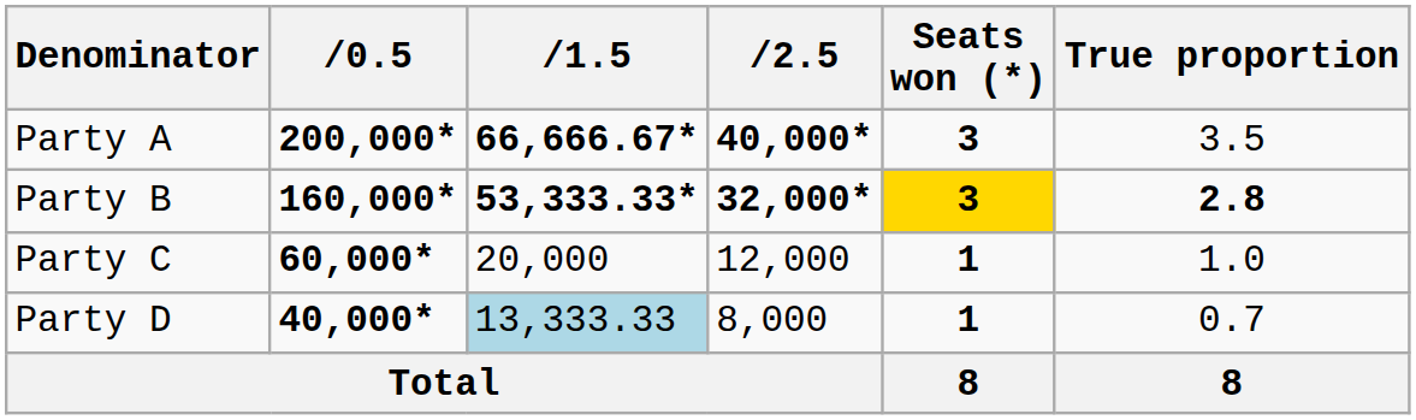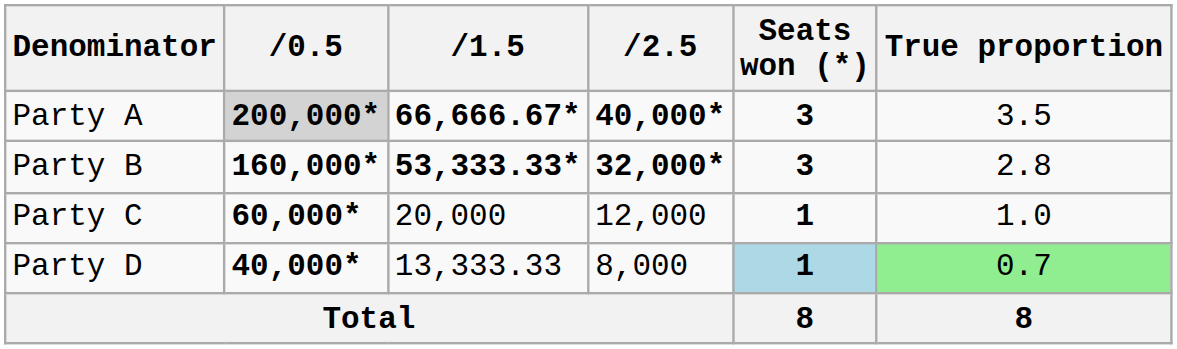Party A | 0.5: no background -> lightgrey background
Party B | Seats won (*): gold background -> no background
Party B | True proportion: bold -> normal
Party D | 1.5: lightblue background -> no background
Party D | Seats won (*): no background -> lightblue background
Party D | True proportion: no background -> lightgreen background
